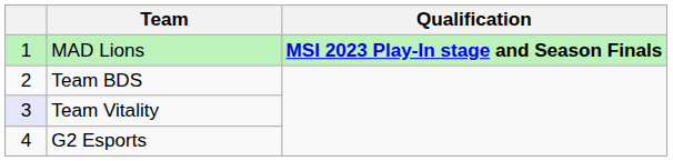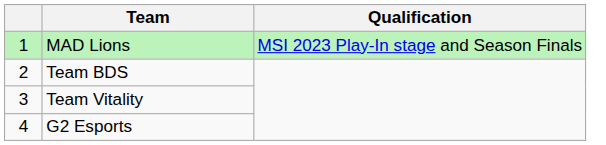MAD Lions | Qualification: bold -> normal
Team Vitality | column 1: lavender background -> no background
